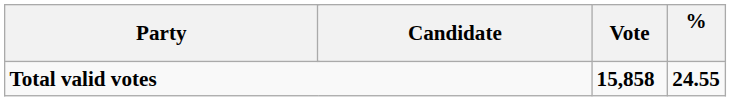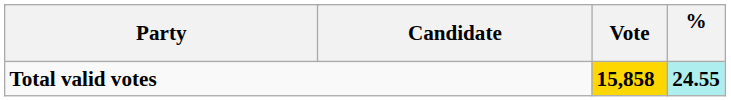row 2 | Vote: no background -> gold background
row 2 | %: no background -> paleturquoise background
